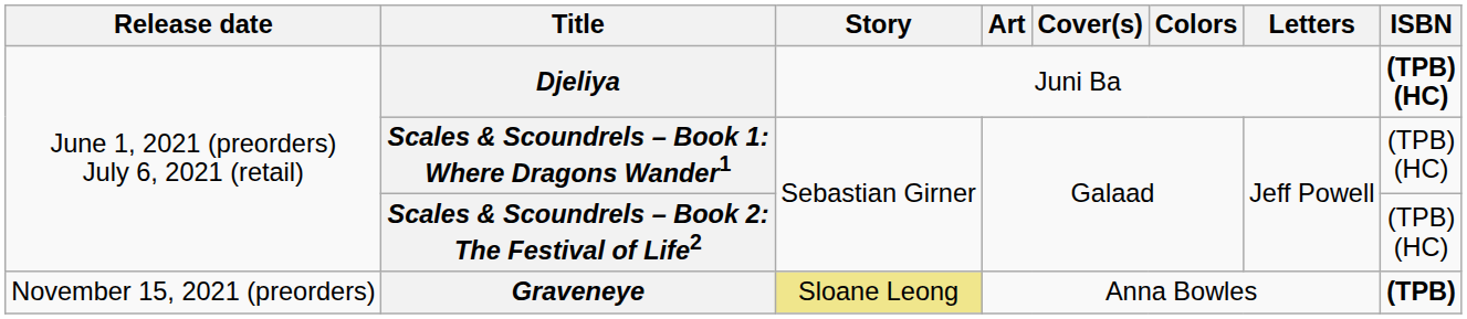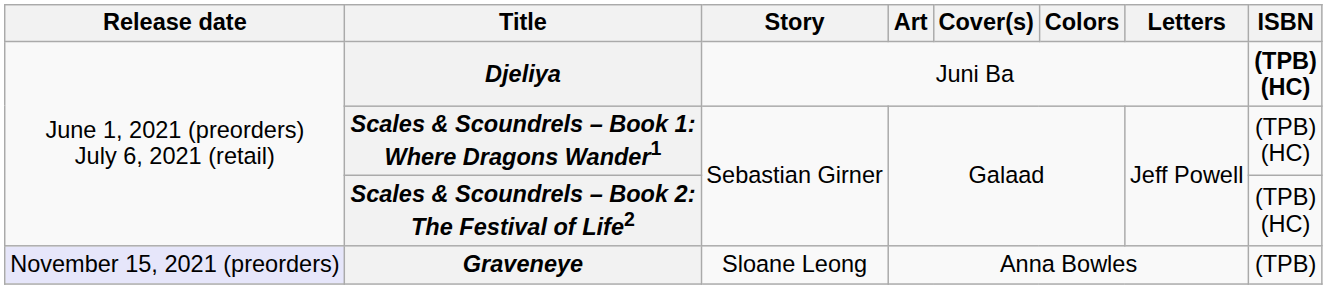Graveneye | Release date: no background -> lavender background
Graveneye | Story: khaki background -> no background
Graveneye | ISBN: bold -> normal
